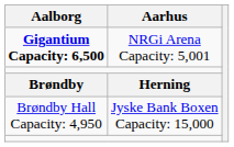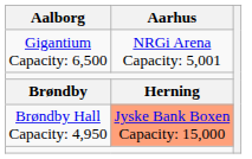Gigantium Capacity: 6,500 | Aalborg: bold -> normal
Brøndby Hall Capacity: 4,950 | Aarhus: no background -> lightsalmon background
